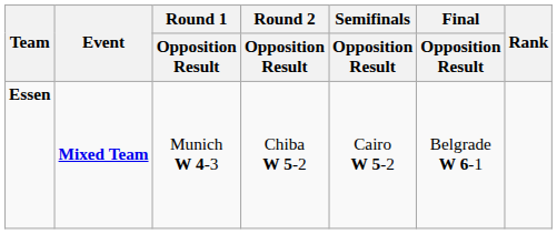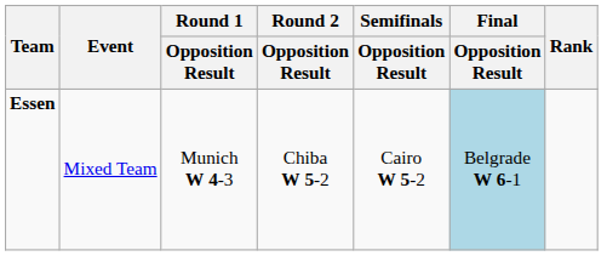Essen | Event: bold -> normal
Essen | Final / Opposition Result: no background -> lightblue background
